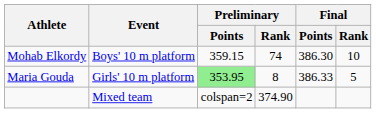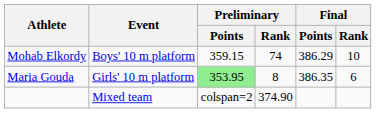Mohab Elkordy | Final / Points: 386.30 -> 386.29
Maria Gouda | Final / Points: 386.33 -> 386.35
Maria Gouda | Final / Rank: 5 -> 6
